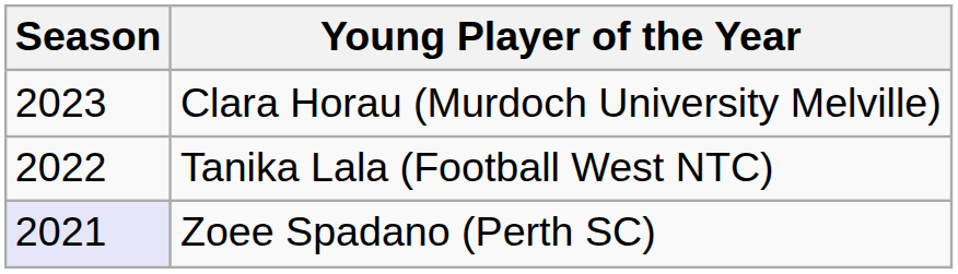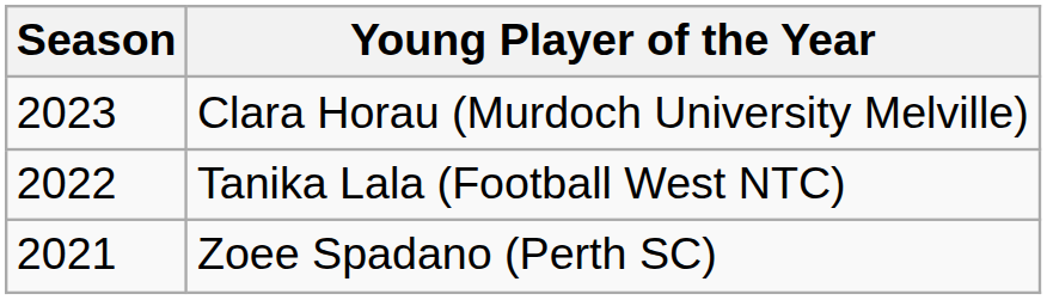Zoee Spadano (Perth SC) | Season: lavender background -> no background
